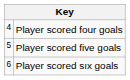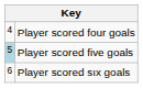Player scored five goals | column 1: no background -> lightblue background
